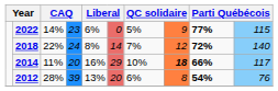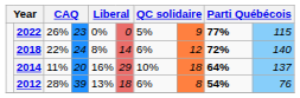2022 | column 3: 14% -> 26%
2022 | column 5: 6% -> 0%
2018 | column 7: 7% -> 6%
2014 | column 8: bold -> normal
2014 | column 9: 66% -> 64%
2014 | column 10: 117 -> 137
2012 | column 6: 20 -> 18
